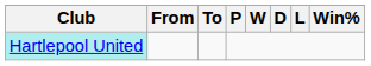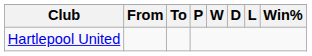Hartlepool United | Club: paleturquoise background -> no background
